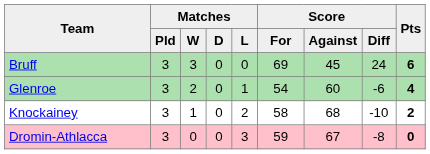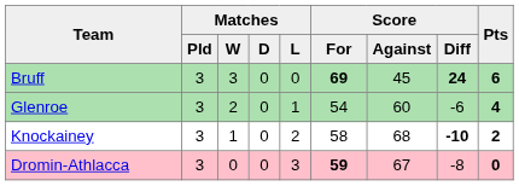Bruff | Score / For: normal -> bold
Bruff | Score / Diff: normal -> bold
Knockainey | Score / Diff: normal -> bold
Dromin-Athlacca | Score / For: normal -> bold
